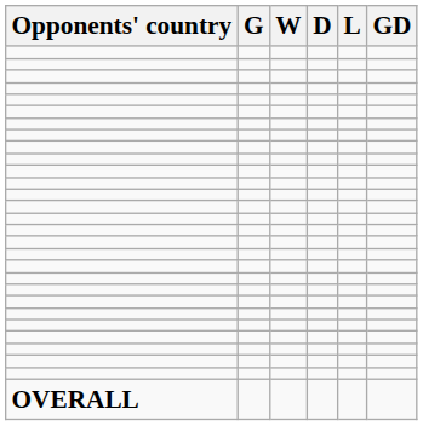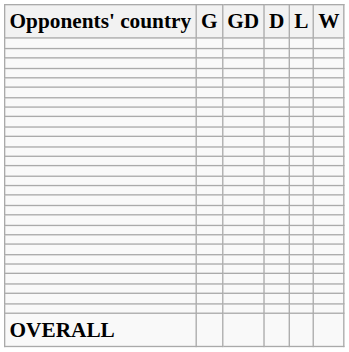columns swapped: W <-> GD
